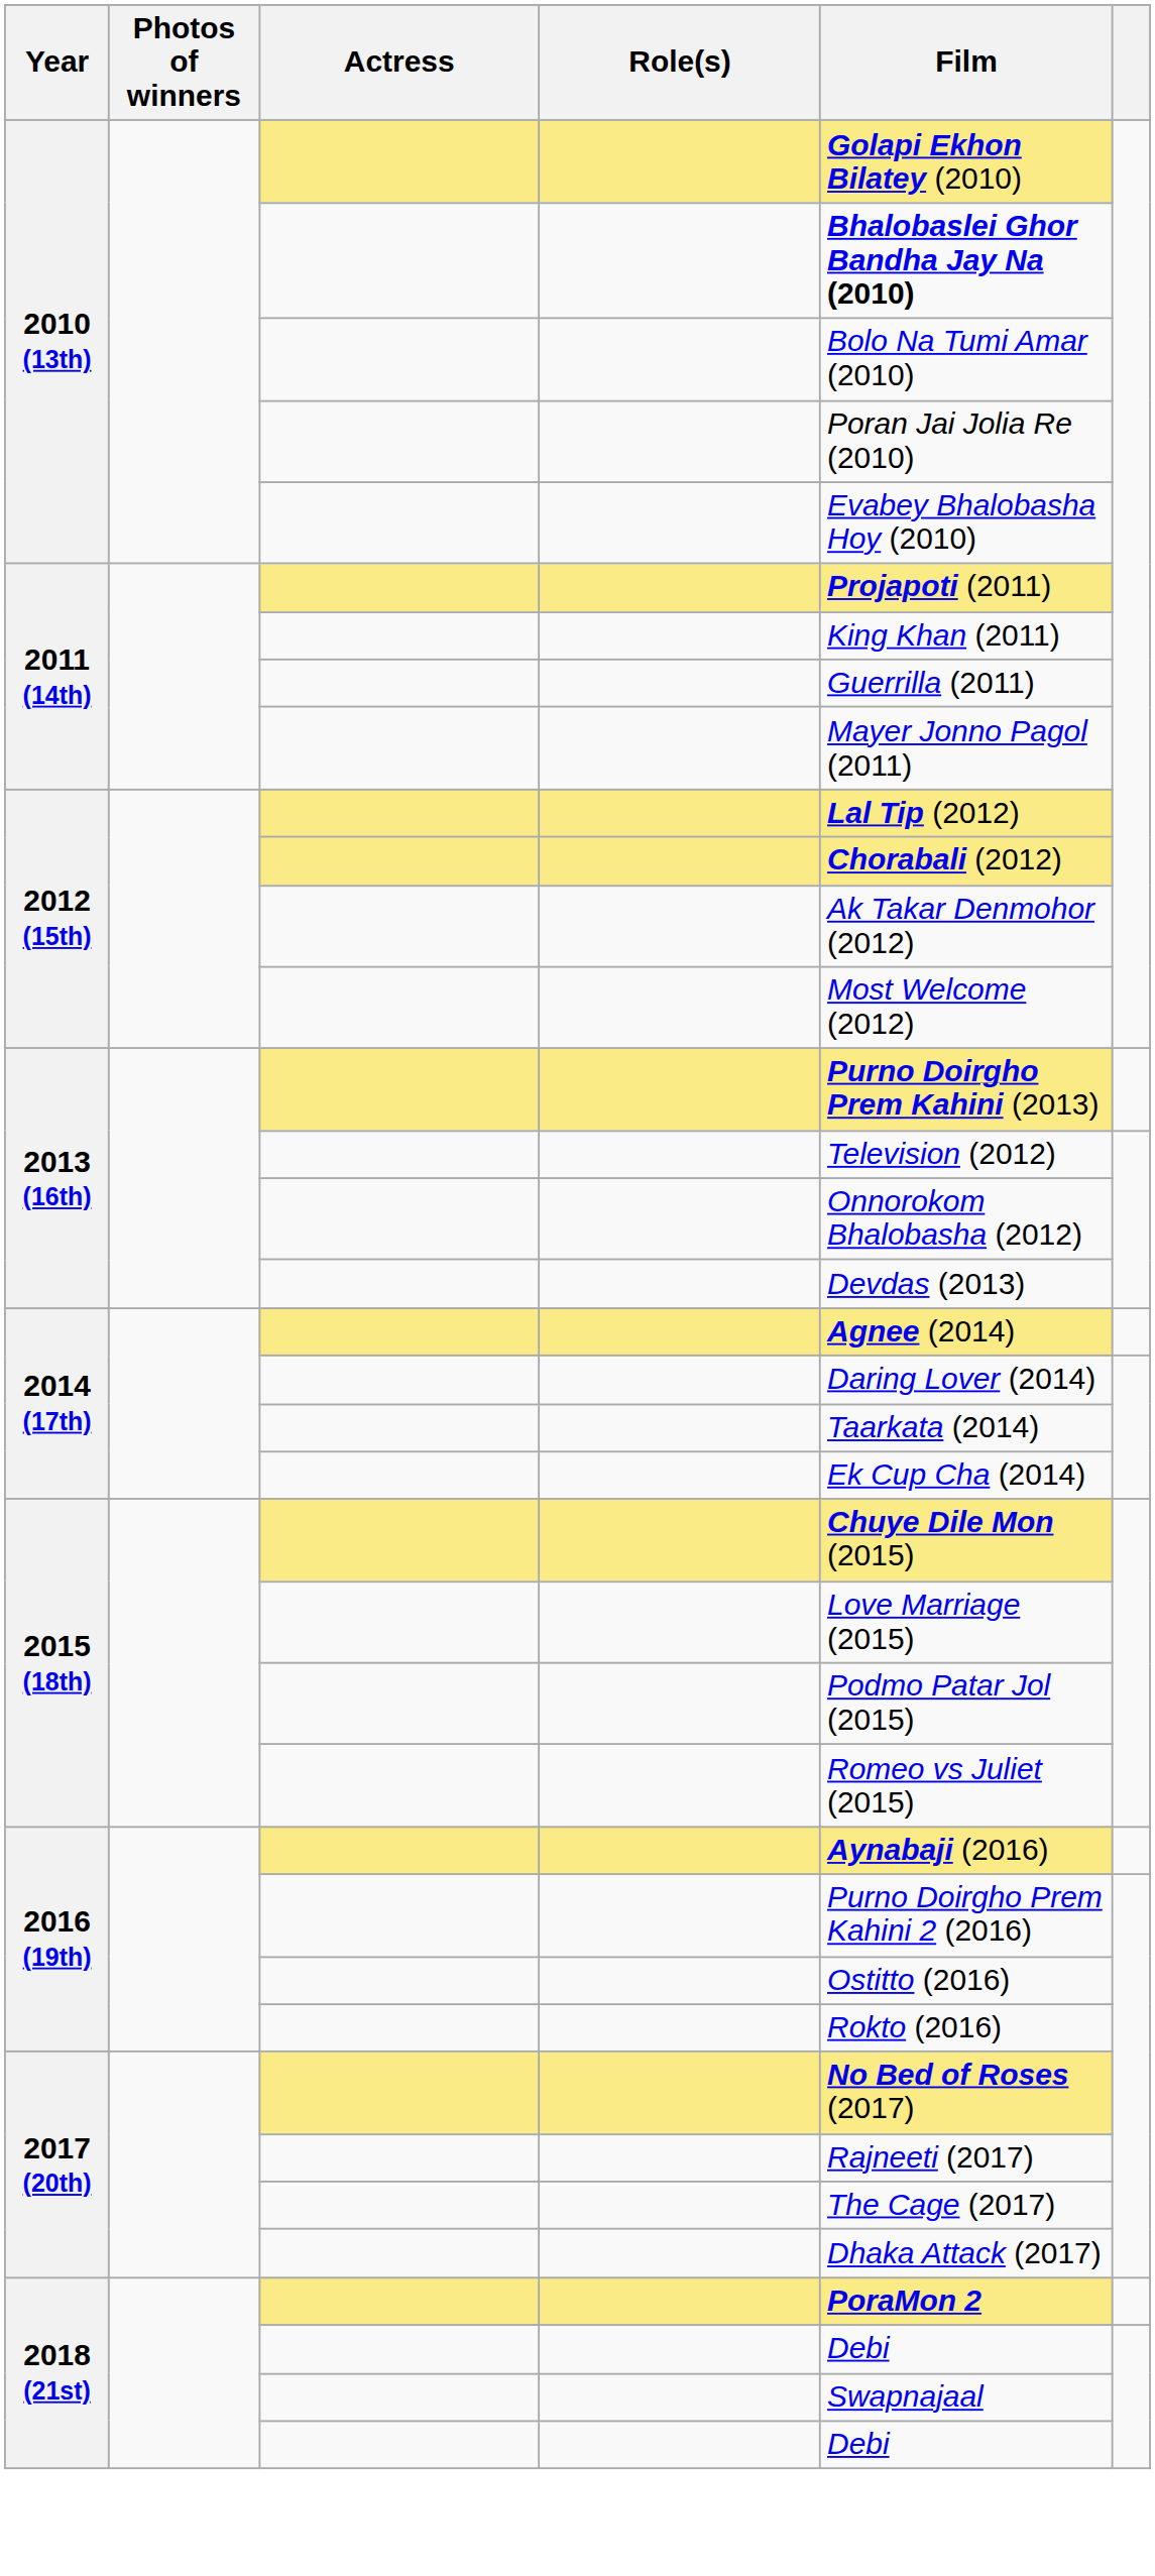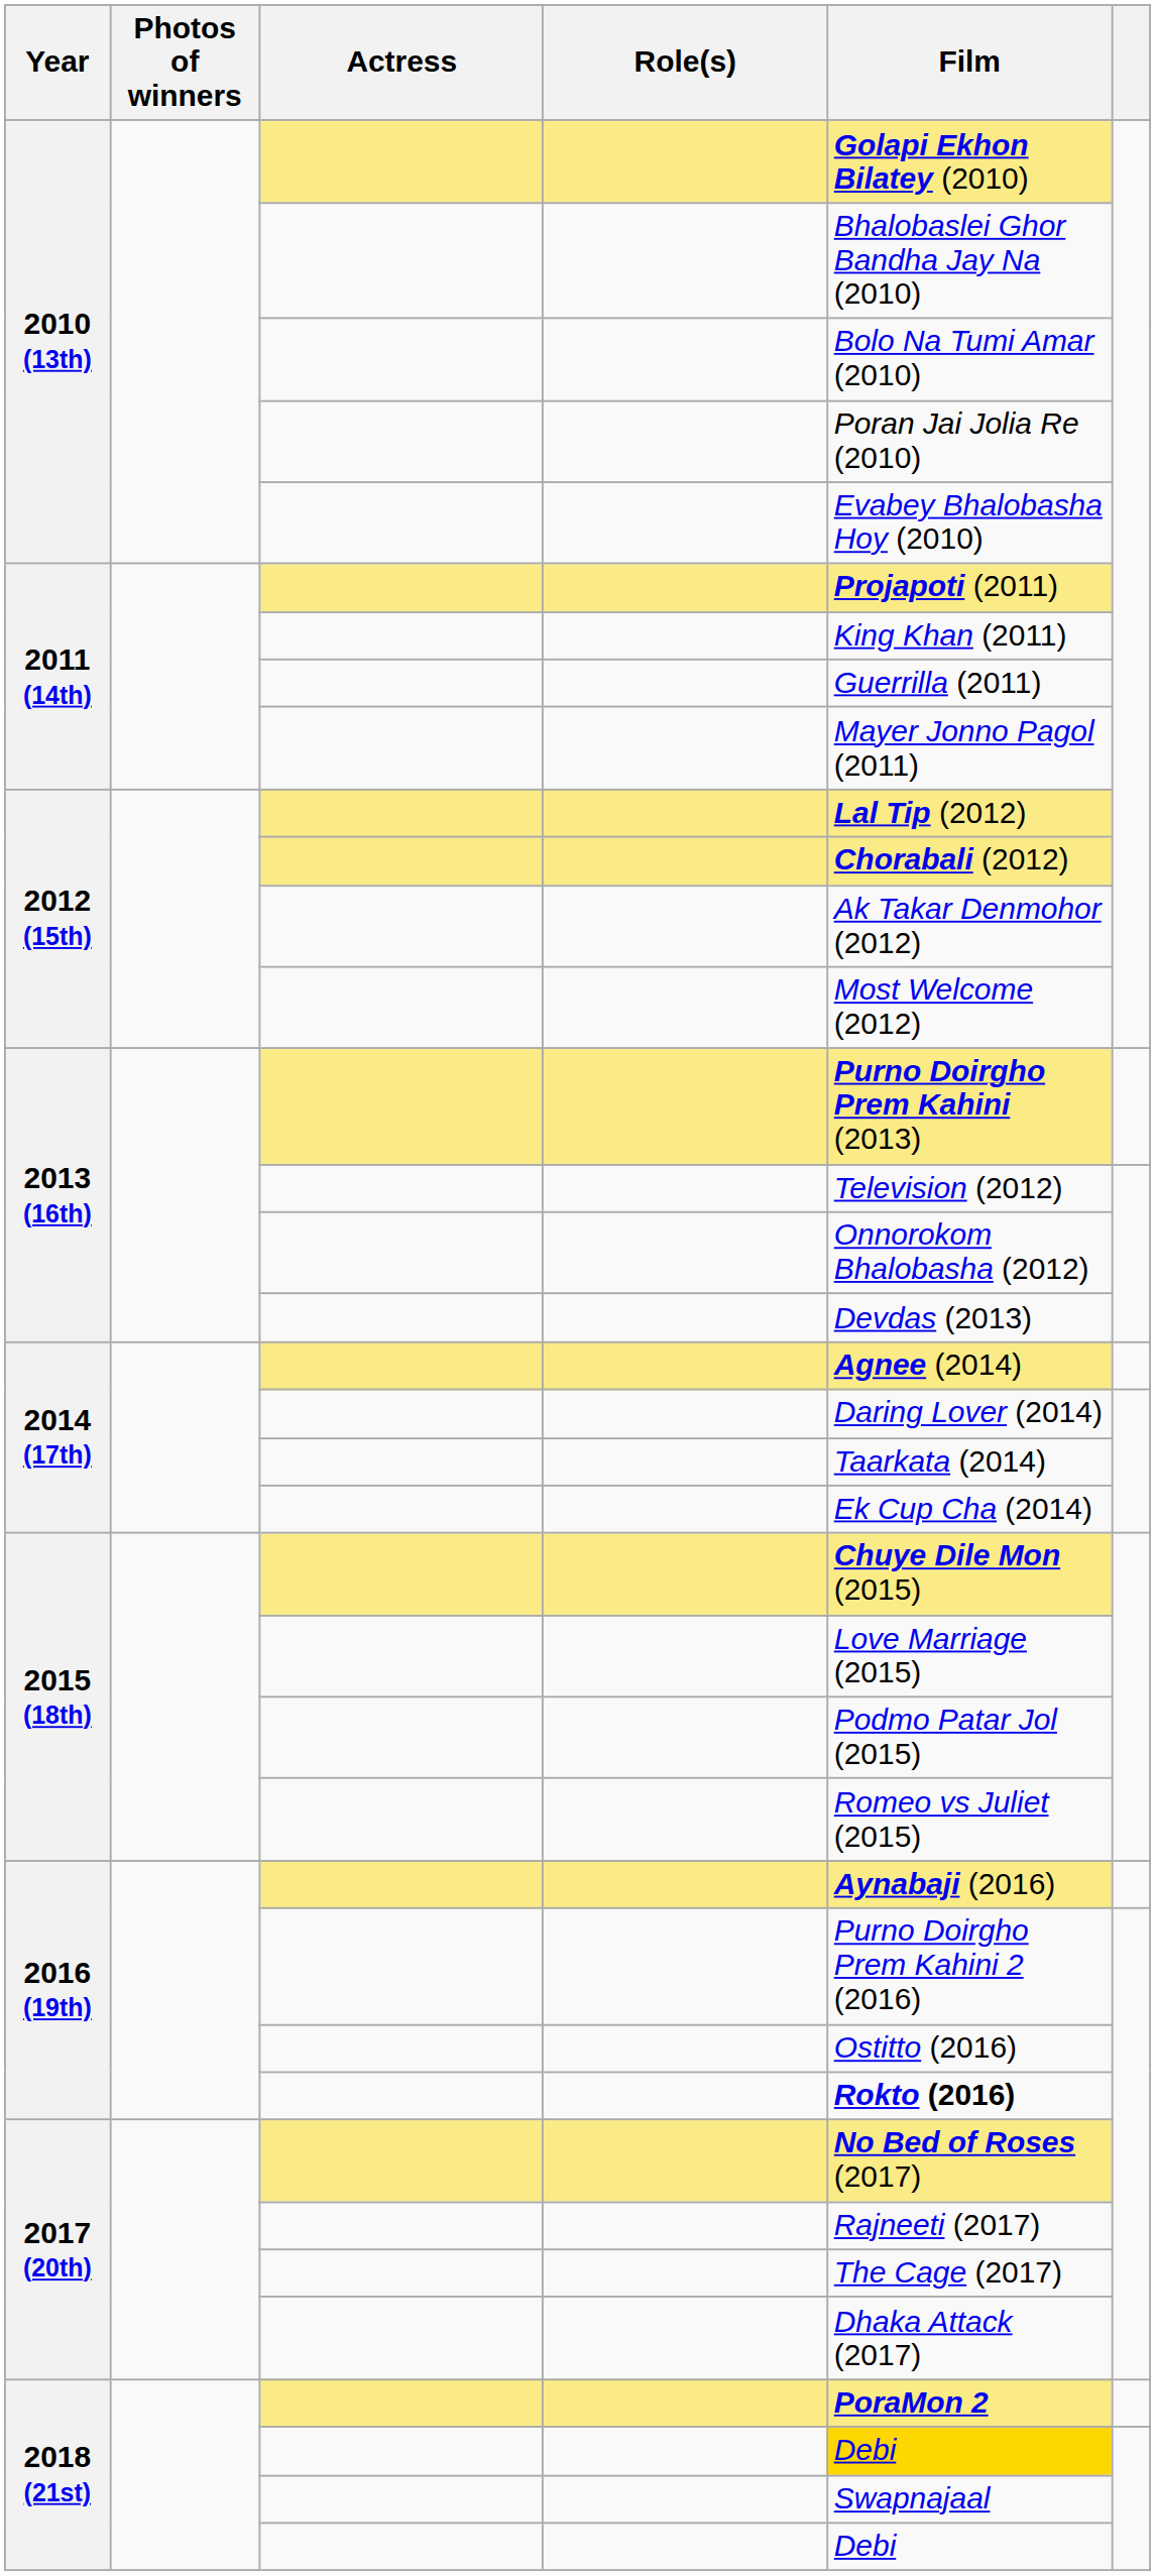row 3 | Film: bold -> normal
row 30 | Film: normal -> bold
row 36 | Film: no background -> gold background
